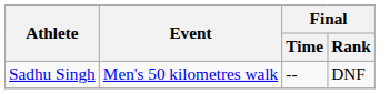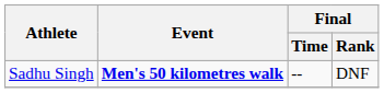Sadhu Singh | Event: normal -> bold
